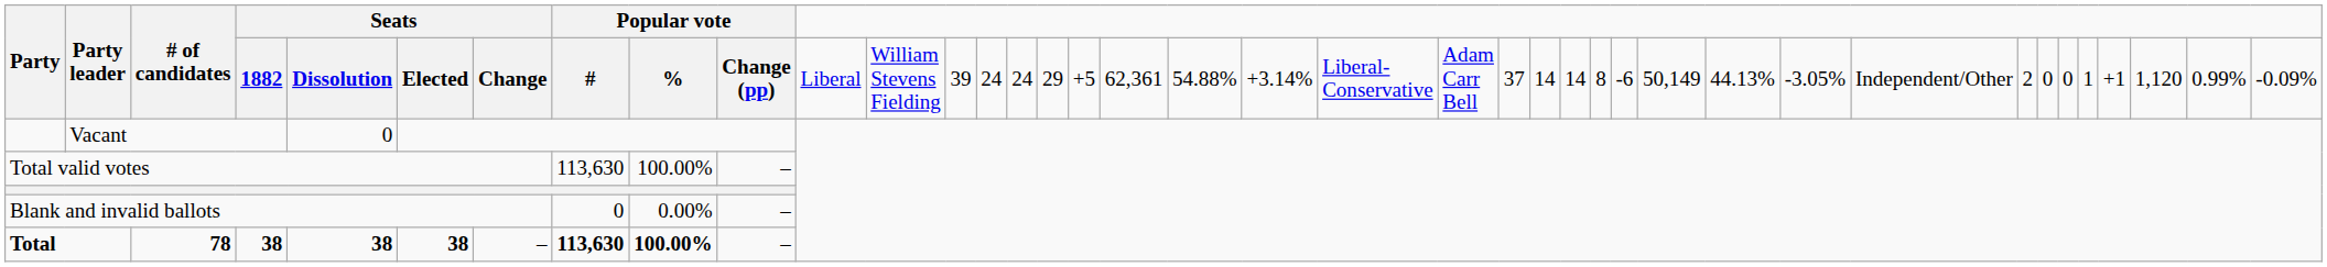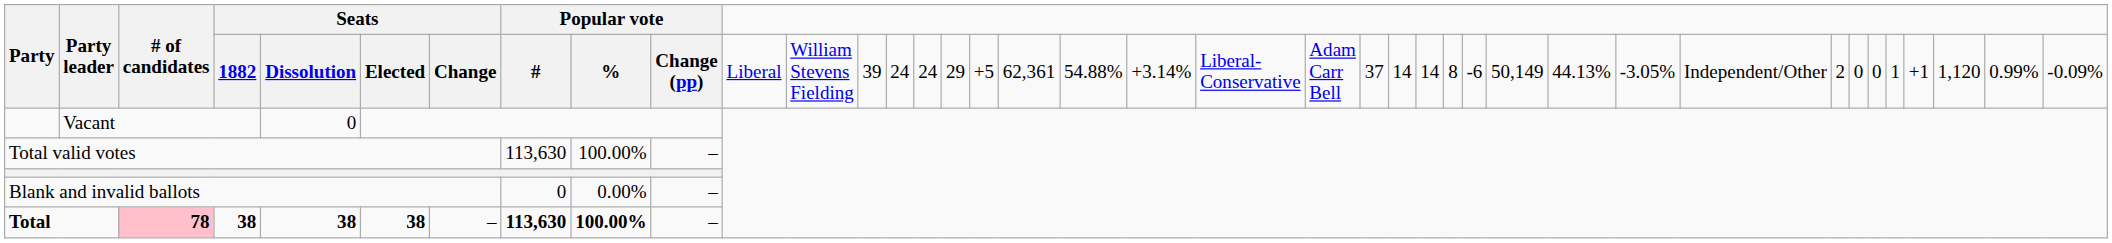Total | # of candidates: no background -> pink background
